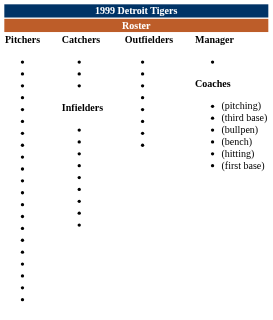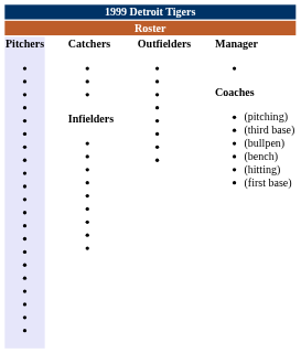Pitchers | column 1: no background -> lavender background
